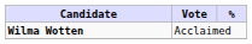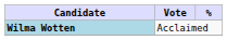Wilma Wotten | Candidate: no background -> lightblue background
